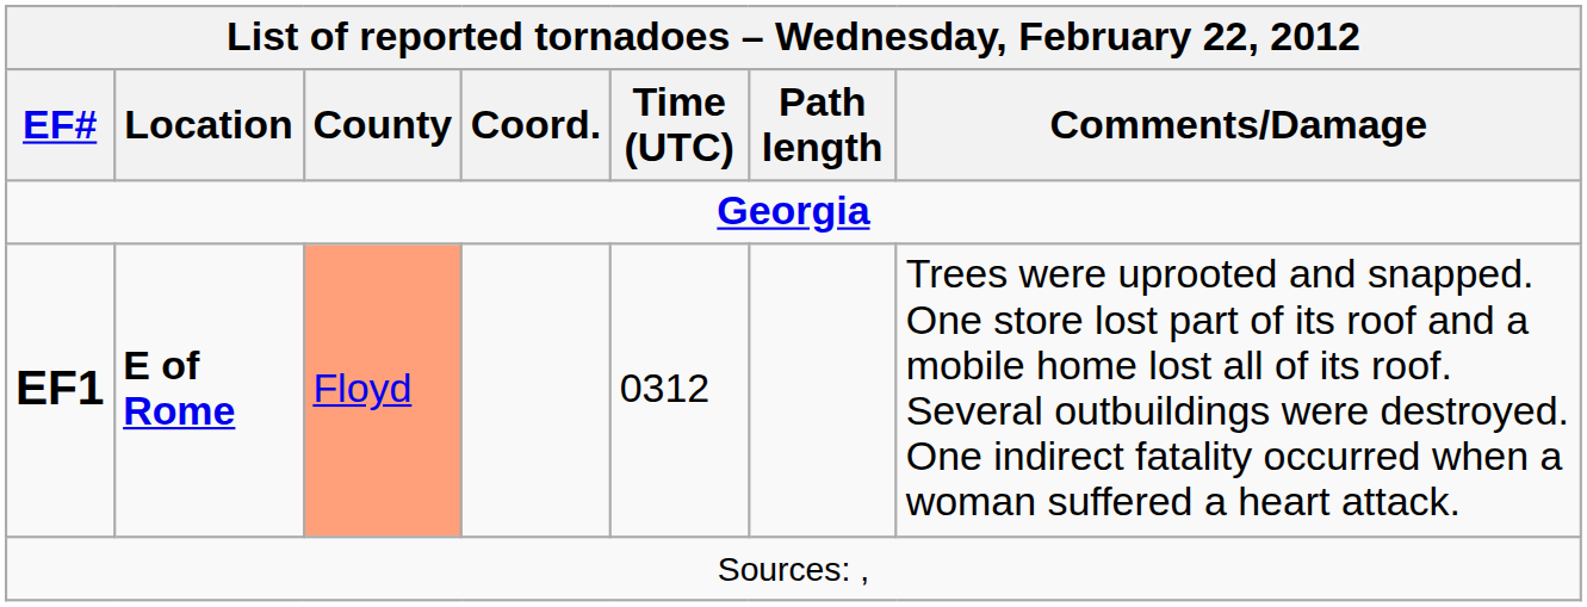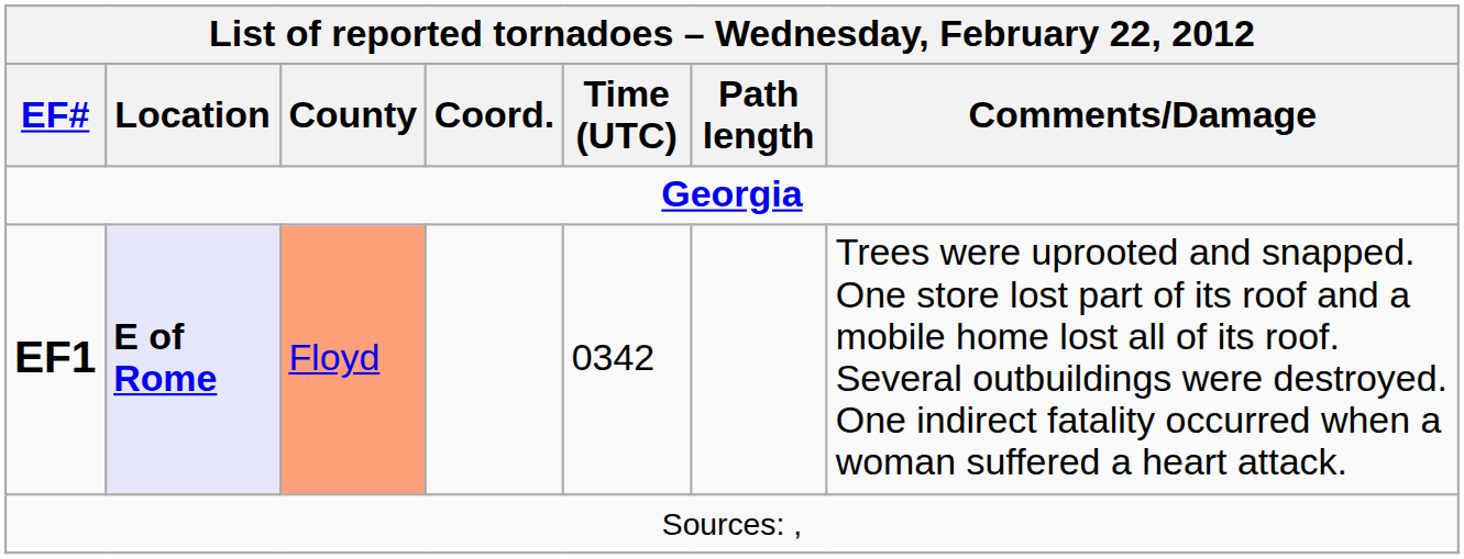EF1 | Location: no background -> lavender background
EF1 | Time (UTC): 0312 -> 0342
